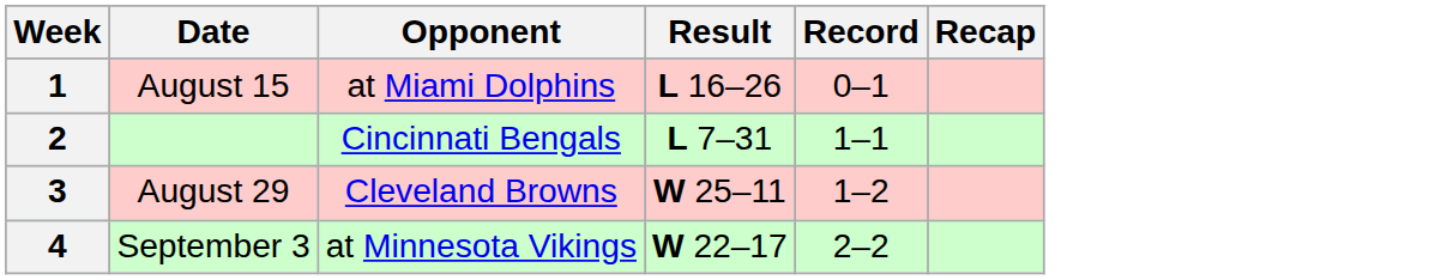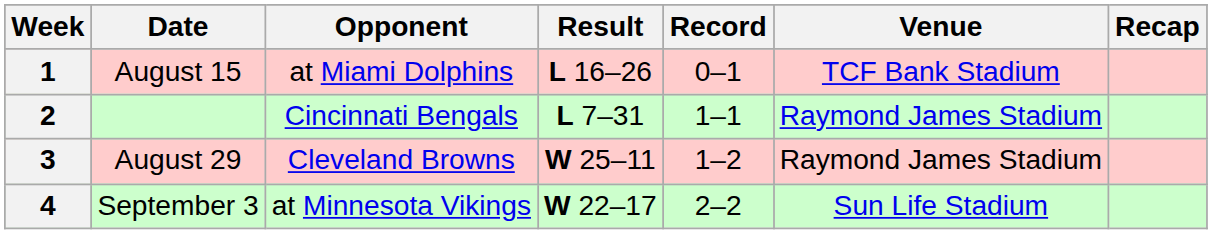+ column: Venue | TCF Bank Stadium | Raymond James Stadium | Raymond James Stadium | Sun Life Stadium
